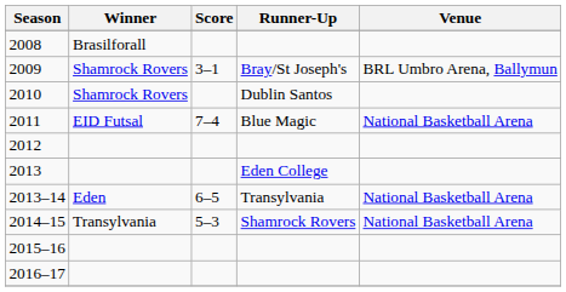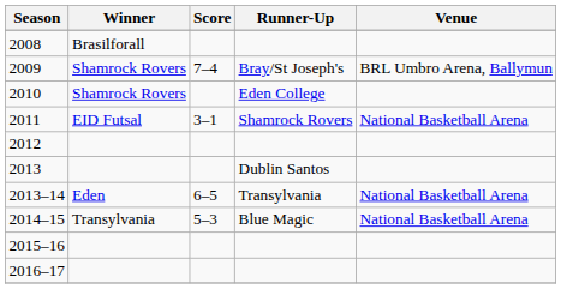2009 | Score: 3–1 -> 7–4
2010 | Runner-Up: Dublin Santos -> Eden College
2011 | Score: 7–4 -> 3–1
2011 | Runner-Up: Blue Magic -> Shamrock Rovers
2013 | Runner-Up: Eden College -> Dublin Santos
2014–15 | Runner-Up: Shamrock Rovers -> Blue Magic
